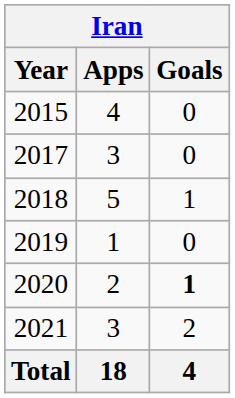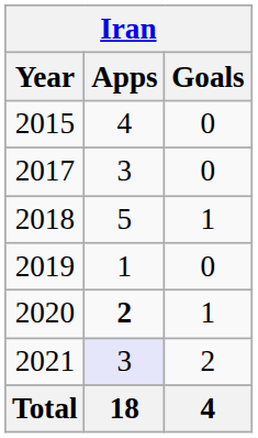2020 | Apps: normal -> bold
2020 | Goals: bold -> normal
2021 | Apps: no background -> lavender background
